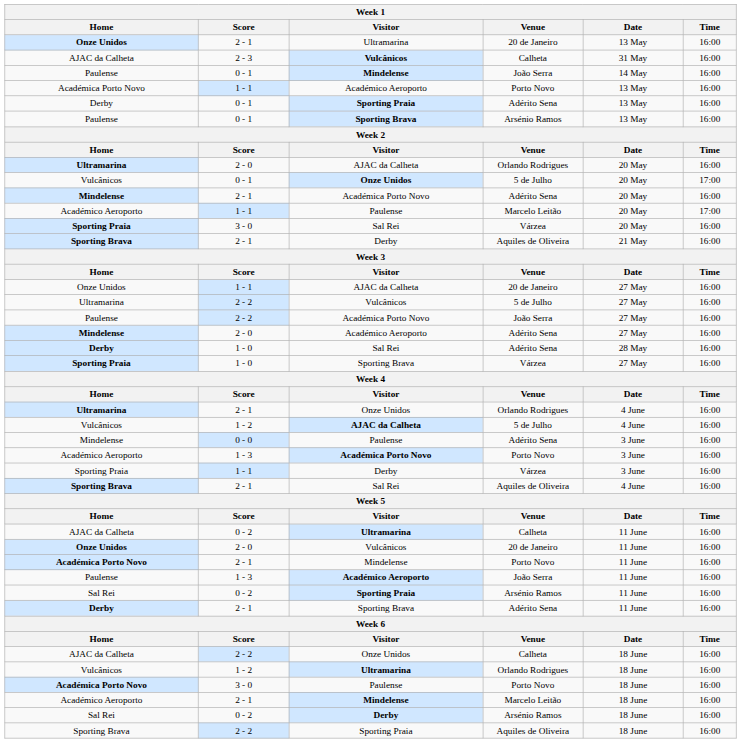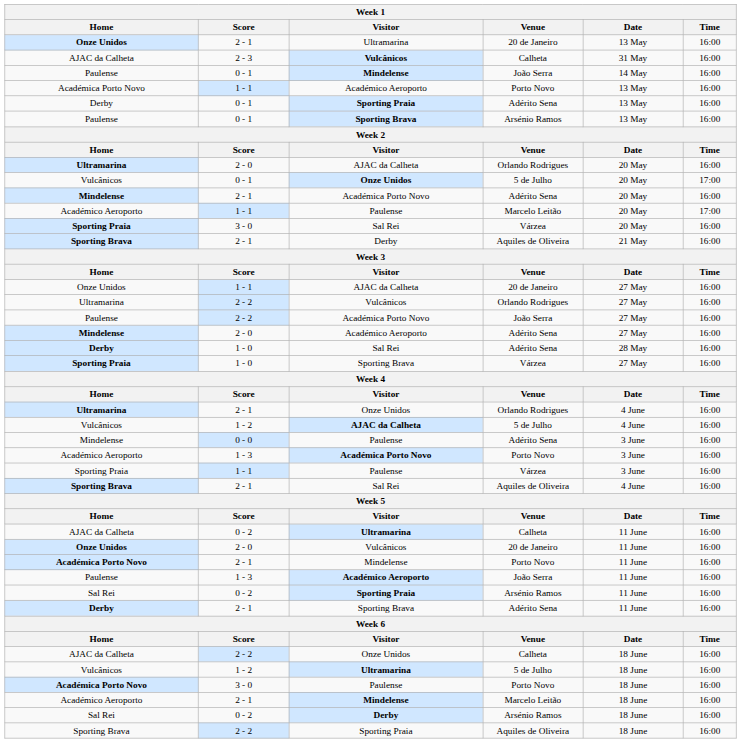row 20 | Venue: 5 de Julho -> Orlando Rodrigues
row 31 | Visitor: Derby -> Paulense
row 44 | Venue: Orlando Rodrigues -> 5 de Julho
